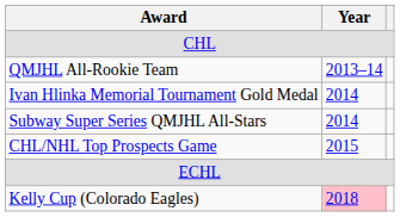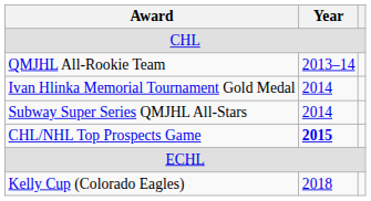CHL/NHL Top Prospects Game | Year: normal -> bold
Kelly Cup (Colorado Eagles) | Year: pink background -> no background
